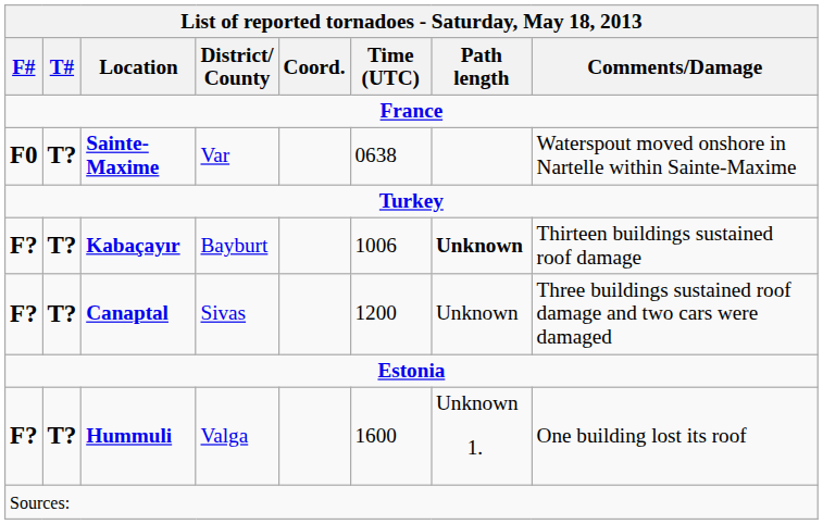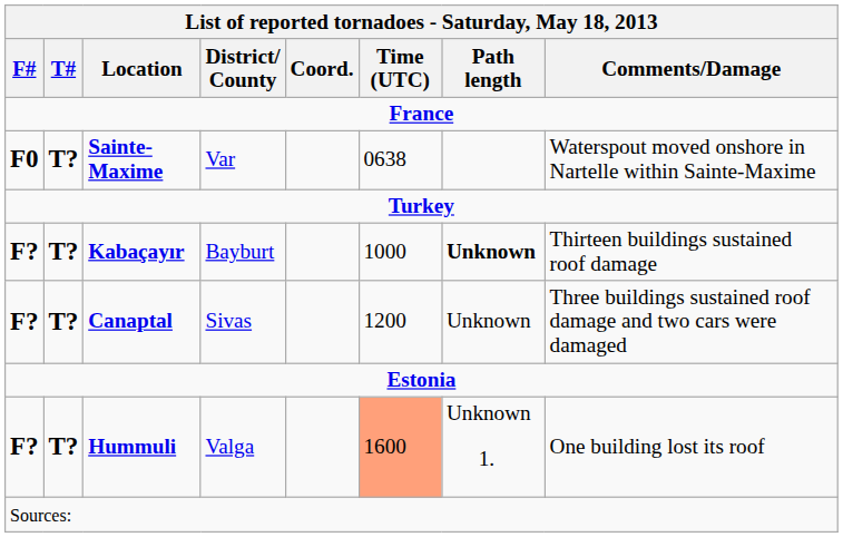Kabaçayır | Time (UTC): 1006 -> 1000
Hummuli | Time (UTC): no background -> lightsalmon background
